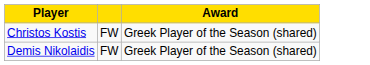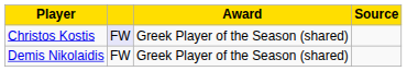+ column: Source
Christos Kostis | column 2: no background -> lavender background
